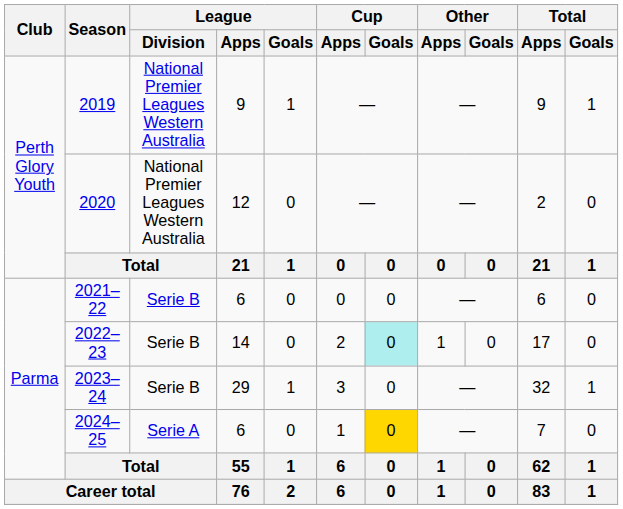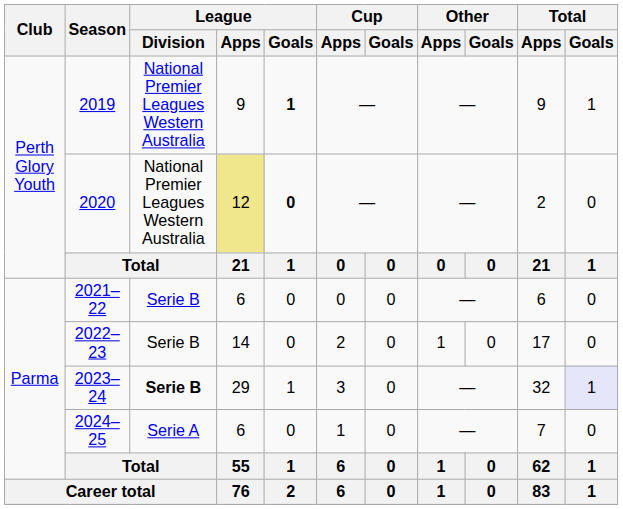2019 | League / Goals: normal -> bold
2020 | League / Apps: no background -> khaki background
2020 | League / Goals: normal -> bold
2022–23 | Cup / Goals: paleturquoise background -> no background
2023–24 | League / Division: normal -> bold
2023–24 | Total / Goals: no background -> lavender background
2024–25 | Cup / Goals: gold background -> no background
